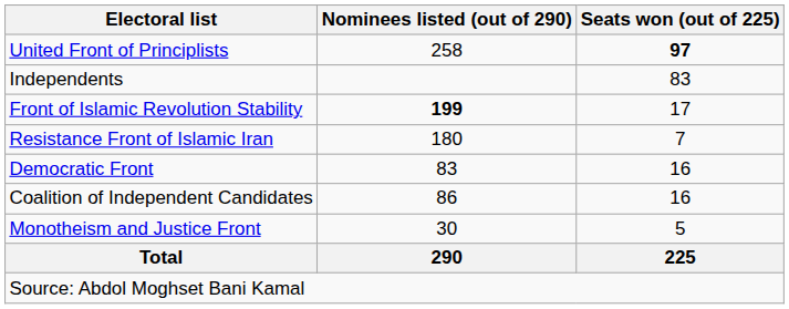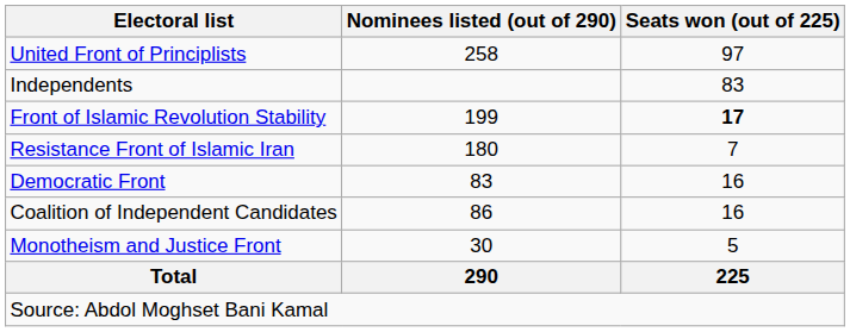United Front of Principlists | Seats won (out of 225): bold -> normal
Front of Islamic Revolution Stability | Nominees listed (out of 290): bold -> normal
Front of Islamic Revolution Stability | Seats won (out of 225): normal -> bold
